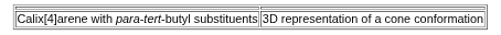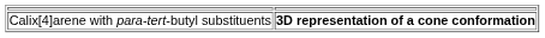Calix[4]arene with para-tert-butyl substituents | column 2: normal -> bold
